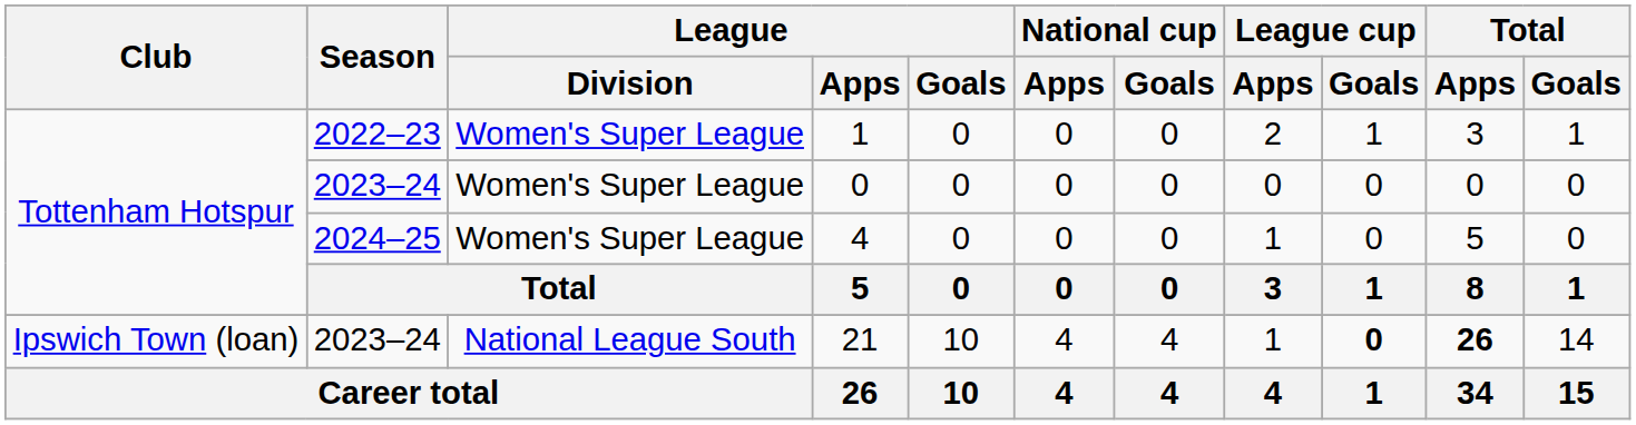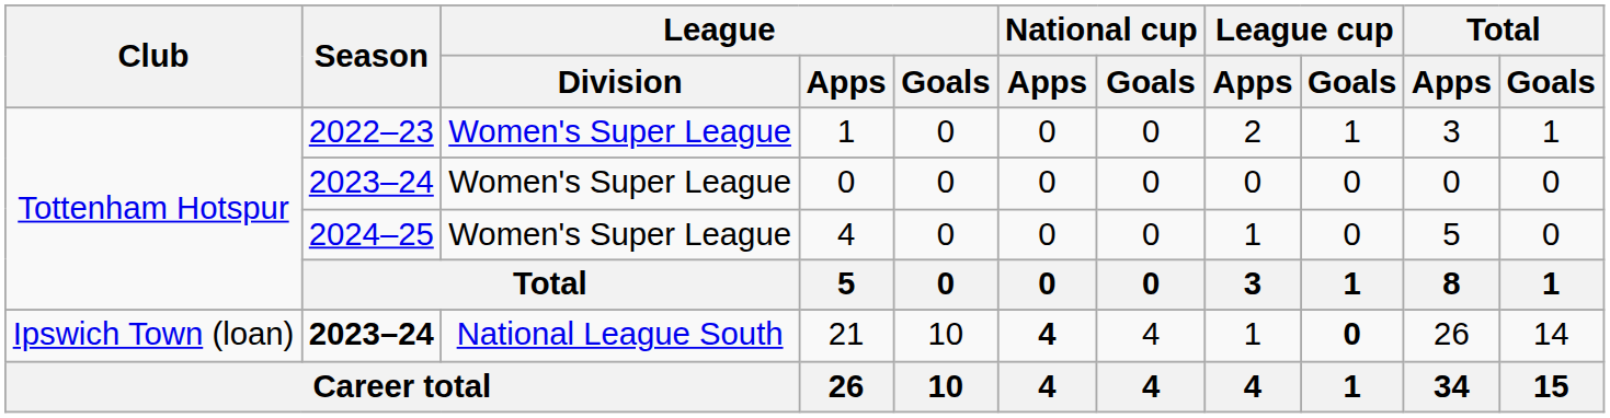21 | Season: normal -> bold
21 | National cup / Apps: normal -> bold
21 | Total / Apps: bold -> normal
